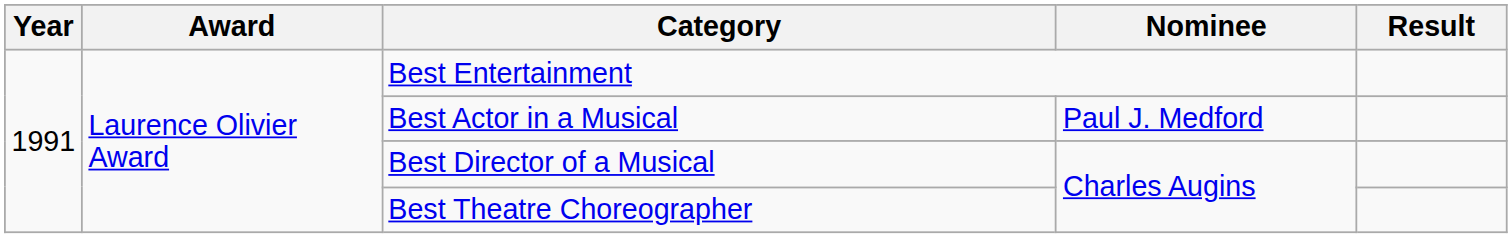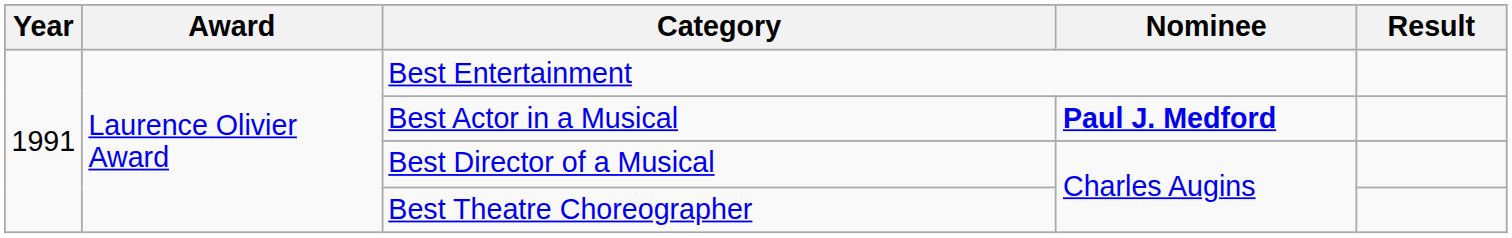Best Actor in a Musical | Nominee: normal -> bold
